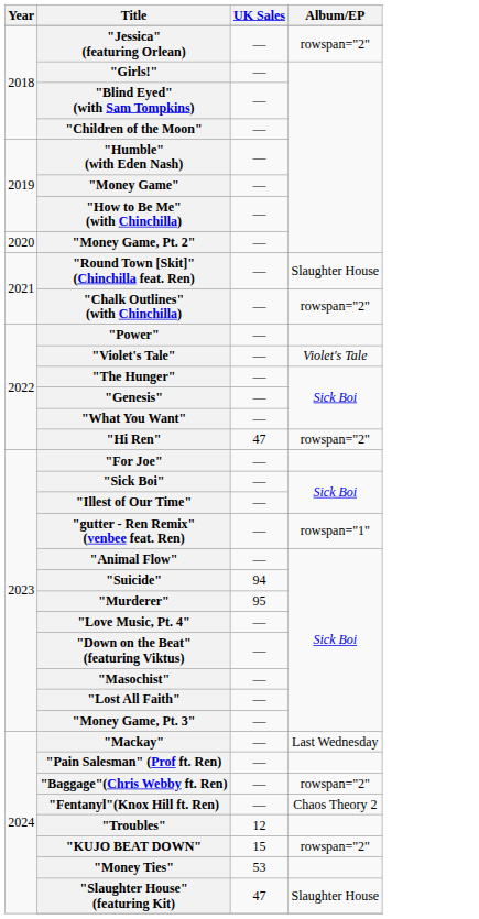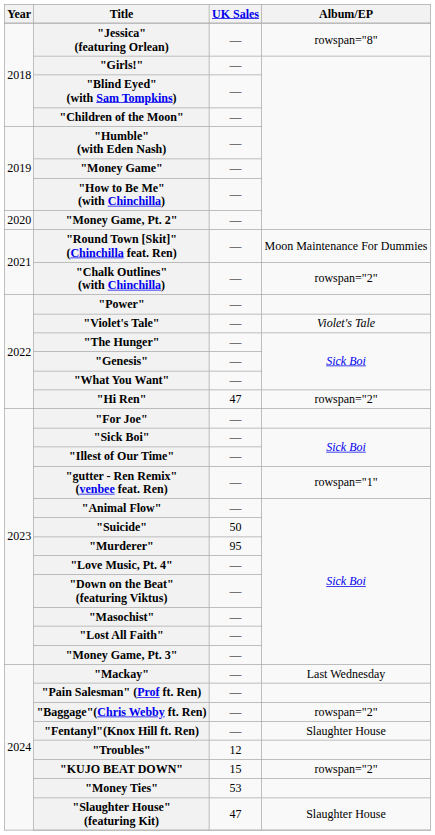"Jessica" (featuring Orlean) | Album/EP: rowspan="2" -> rowspan="8"
"Round Town [Skit]" (Chinchilla feat. Ren) | Album/EP: Slaughter House -> Moon Maintenance For Dummies
"Suicide" | UK Sales: 94 -> 50
"Fentanyl"(Knox Hill ft. Ren) | Album/EP: Chaos Theory 2 -> Slaughter House
